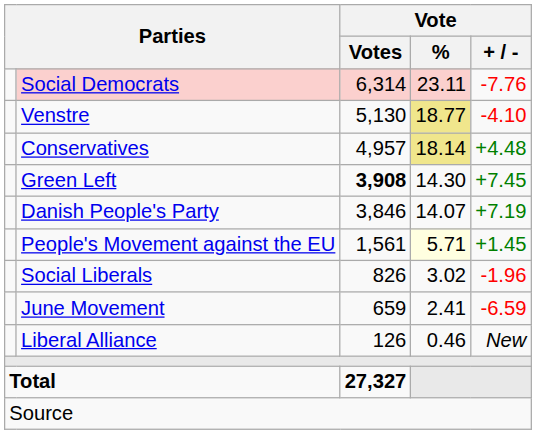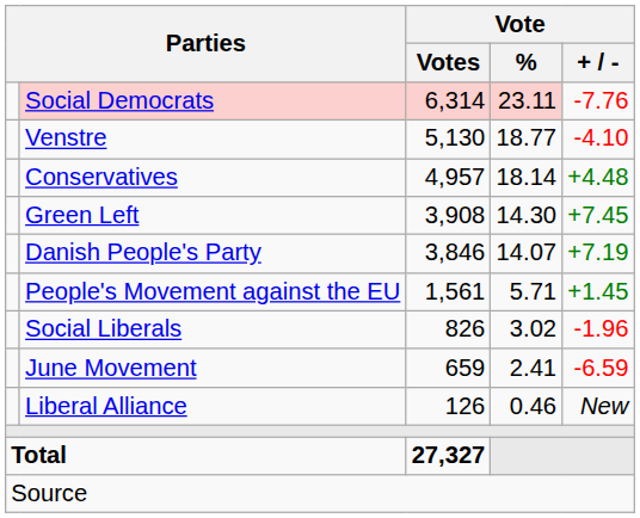Venstre | Vote / %: khaki background -> no background
Conservatives | Vote / %: khaki background -> no background
Green Left | Vote / Votes: bold -> normal
People's Movement against the EU | Vote / %: lightyellow background -> no background
